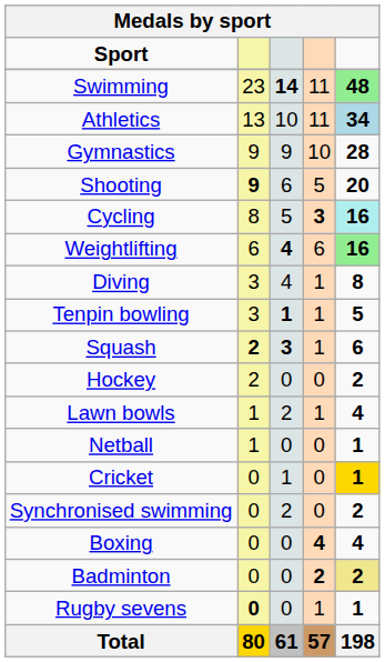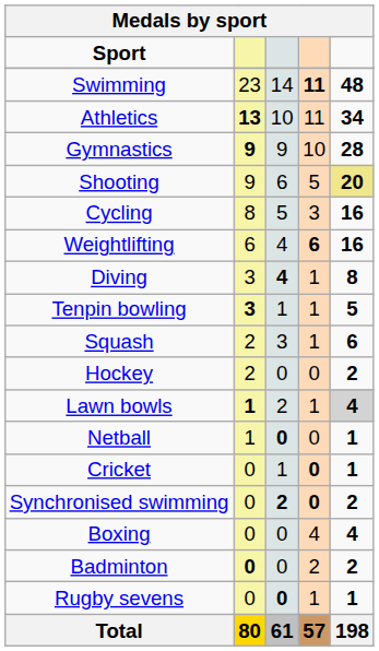Swimming | column 3: bold -> normal
Swimming | column 4: normal -> bold
Swimming | column 5: lightgreen background -> no background
Athletics | column 2: normal -> bold
Athletics | column 5: lightblue background -> no background
Gymnastics | column 2: normal -> bold
Shooting | column 2: bold -> normal
Shooting | column 5: no background -> khaki background
Cycling | column 4: bold -> normal
Cycling | column 5: paleturquoise background -> no background
Weightlifting | column 3: bold -> normal
Weightlifting | column 4: normal -> bold
Weightlifting | column 5: lightgreen background -> no background
Diving | column 3: normal -> bold
Tenpin bowling | column 2: normal -> bold
Tenpin bowling | column 3: bold -> normal
Squash | column 2: bold -> normal
Squash | column 3: bold -> normal
Lawn bowls | column 2: normal -> bold
Lawn bowls | column 5: no background -> lightgrey background
Netball | column 3: normal -> bold
Cricket | column 4: normal -> bold
Cricket | column 5: gold background -> no background
Synchronised swimming | column 3: normal -> bold
Synchronised swimming | column 4: normal -> bold
Boxing | column 4: bold -> normal
Badminton | column 2: normal -> bold
Badminton | column 4: bold -> normal
Badminton | column 5: khaki background -> no background
Rugby sevens | column 2: bold -> normal
Rugby sevens | column 3: normal -> bold
